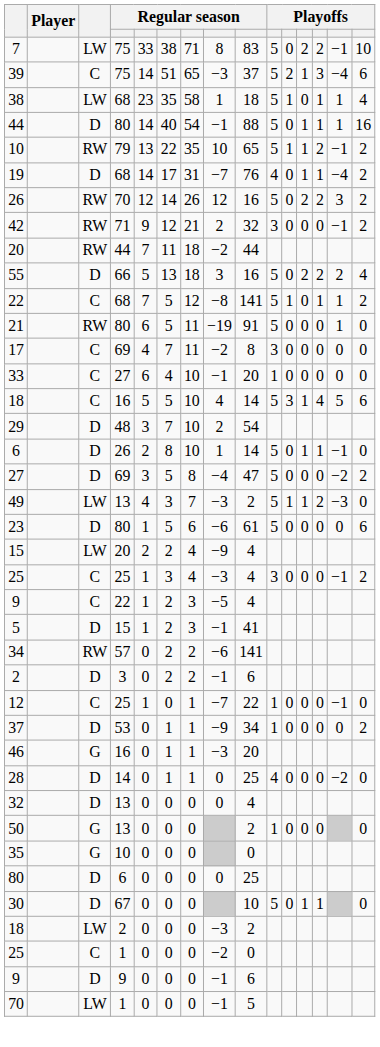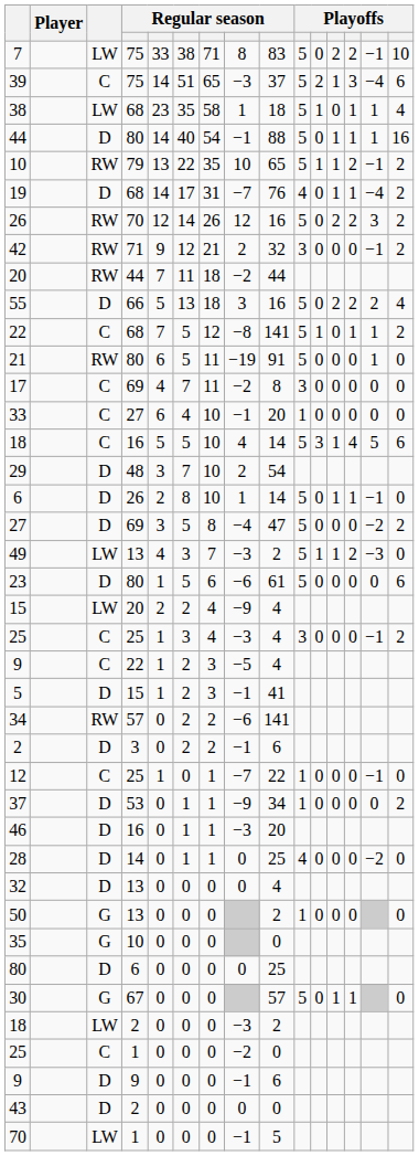46 | column 3: G -> D
30 | column 3: D -> G
30 | column 9: 10 -> 57
+ row: 43 | D | 2 | 0 | 0 | 0 | 0 | 0
